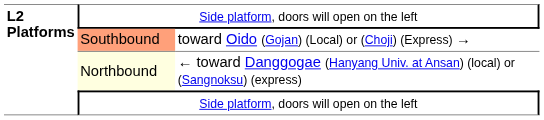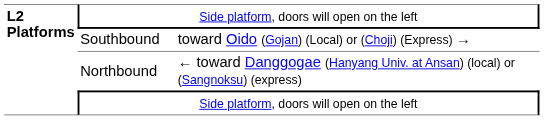Southbound | column 2: lightsalmon background -> no background
Northbound | column 2: lightyellow background -> no background
